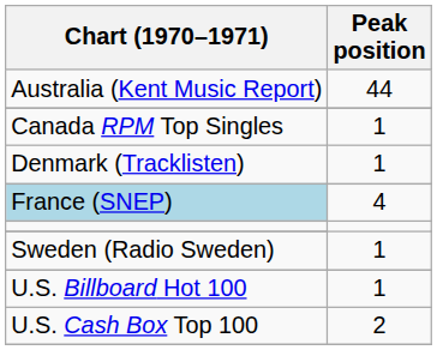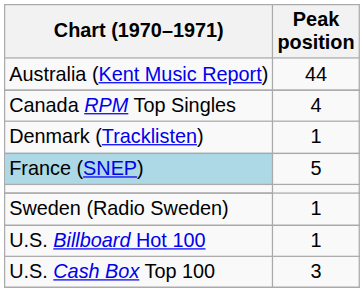row 3 | Peak position: 1 -> 4
row 5 | Peak position: 4 -> 5
row 9 | Peak position: 2 -> 3
